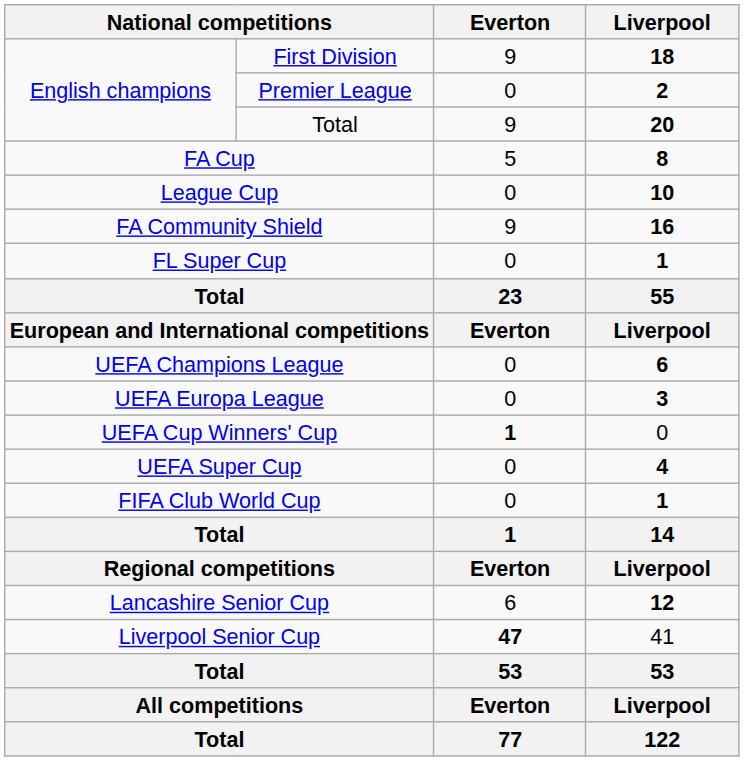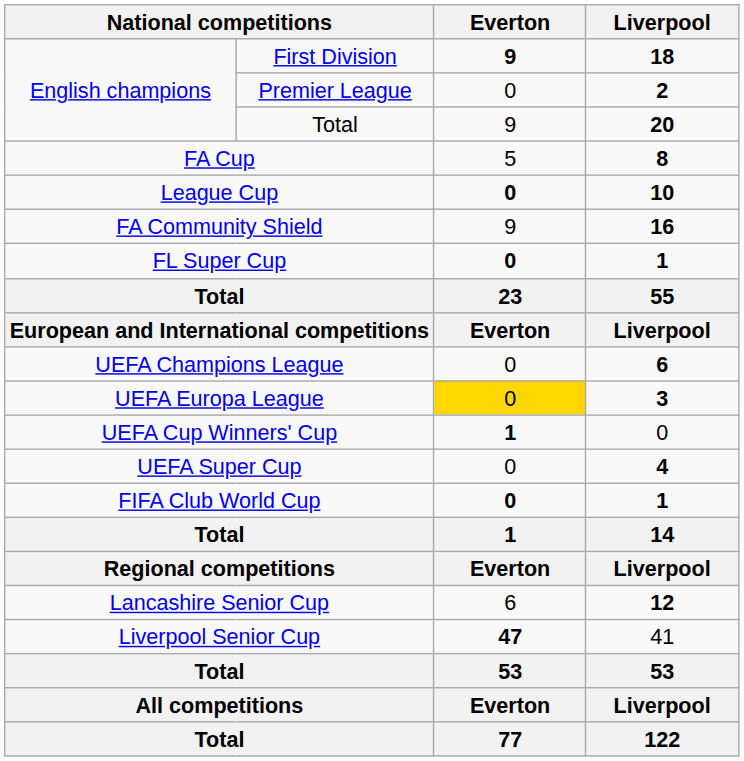First Division | Everton: normal -> bold
League Cup | Everton: normal -> bold
FL Super Cup | Everton: normal -> bold
UEFA Europa League | Everton: no background -> gold background
FIFA Club World Cup | Everton: normal -> bold
